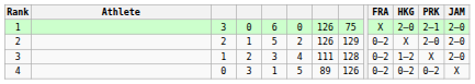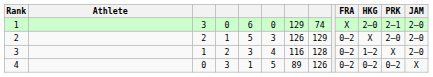row 2 | column 7: 126 -> 129
row 2 | column 8: 75 -> 74
row 3 | column 6: 2 -> 3
row 4 | column 7: 111 -> 116
